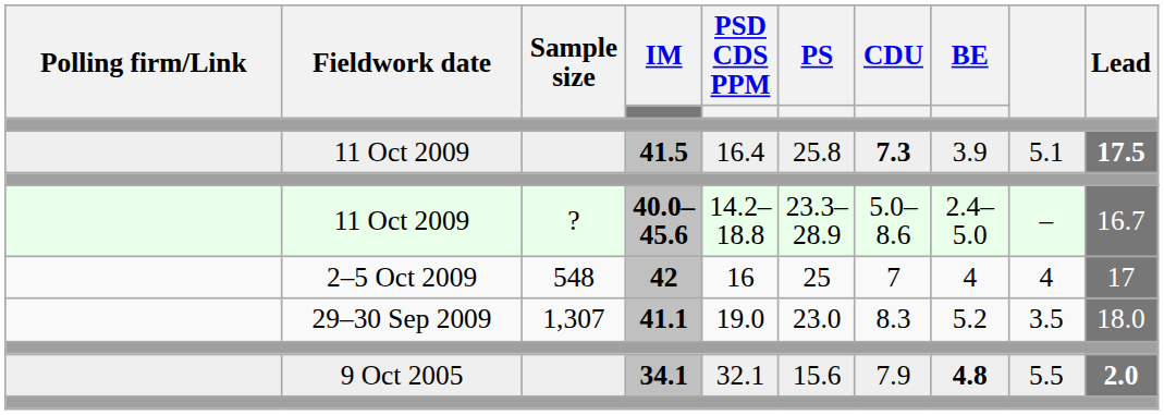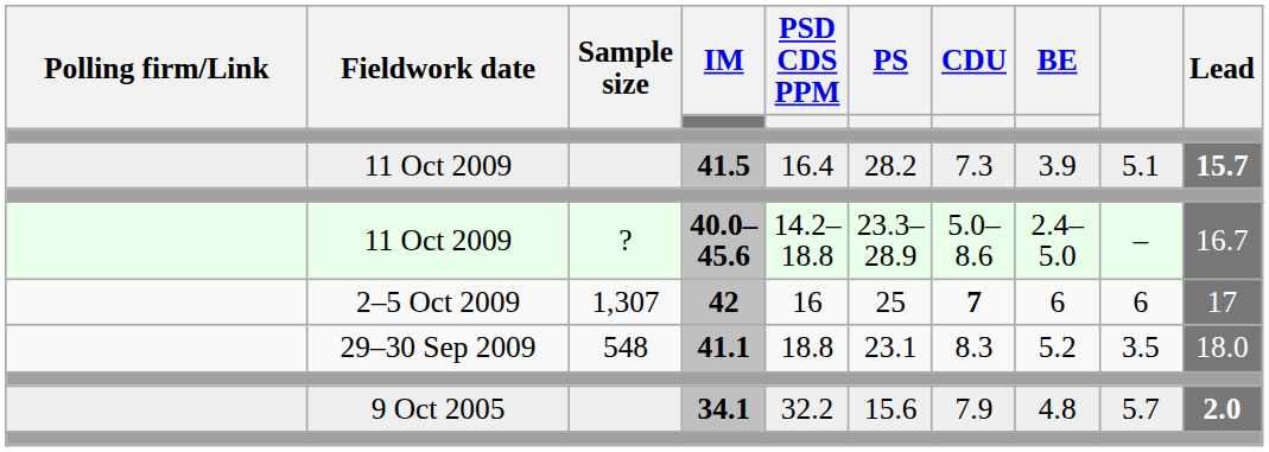41.5 | PS: 25.8 -> 28.2
41.5 | CDU: bold -> normal
41.5 | Lead: 17.5 -> 15.7
42 | Sample size: 548 -> 1,307
42 | CDU: normal -> bold
42 | BE: 4 -> 6
42 | column 9: 4 -> 6
41.1 | Sample size: 1,307 -> 548
41.1 | PSD CDS PPM: 19.0 -> 18.8
41.1 | PS: 23.0 -> 23.1
34.1 | PSD CDS PPM: 32.1 -> 32.2
34.1 | BE: bold -> normal
34.1 | column 9: 5.5 -> 5.7
